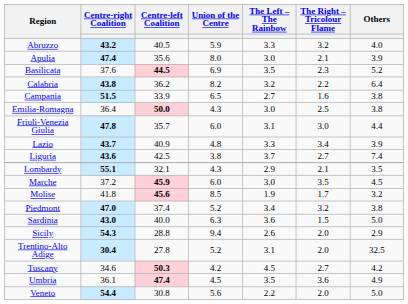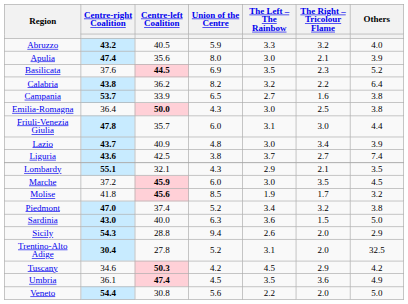Campania | Centre-right Coalition: 51.5 -> 53.7
Lazio | The Left – The Rainbow: 3.3 -> 3.0
Tuscany | The Right – Tricolour Flame: 2.7 -> 2.9
